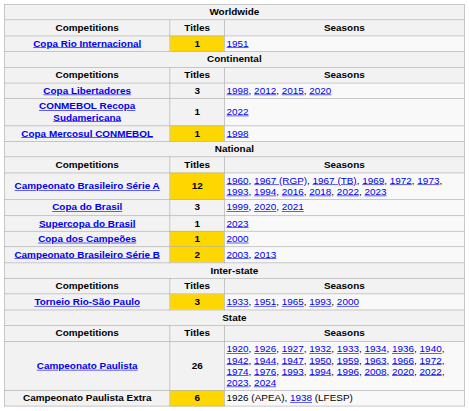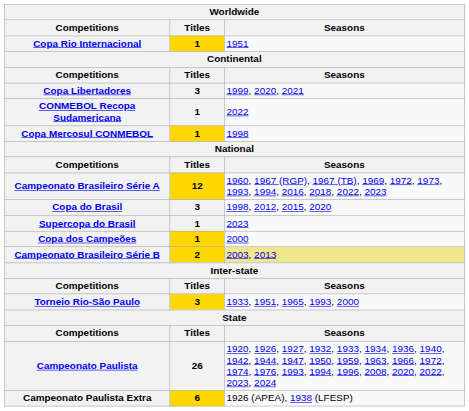Copa Libertadores | Seasons: 1998, 2012, 2015, 2020 -> 1999, 2020, 2021
Copa do Brasil | Seasons: 1999, 2020, 2021 -> 1998, 2012, 2015, 2020
Campeonato Brasileiro Série B | Seasons: no background -> khaki background
